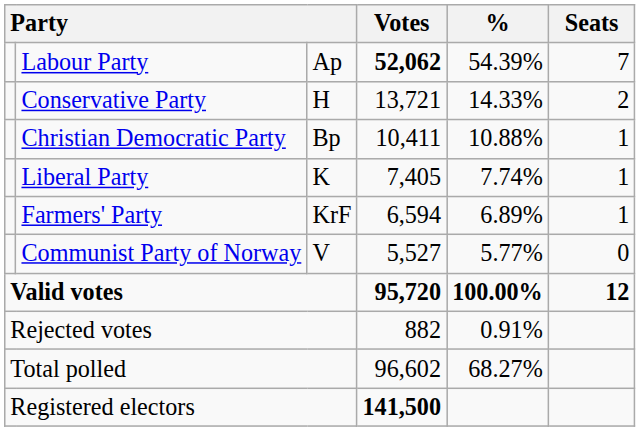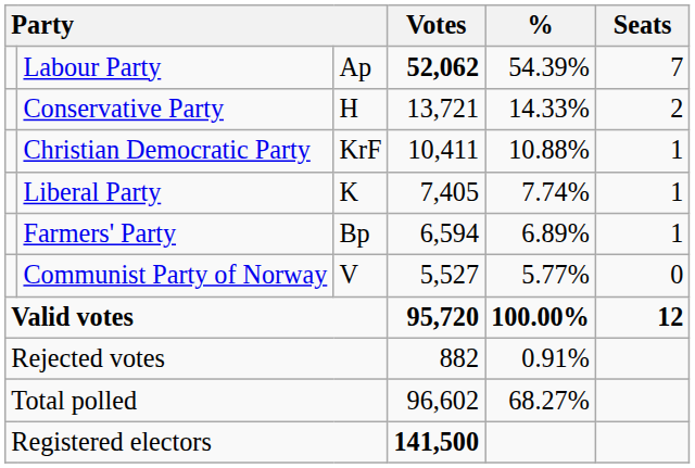Christian Democratic Party | column 3: Bp -> KrF
Farmers' Party | column 3: KrF -> Bp
